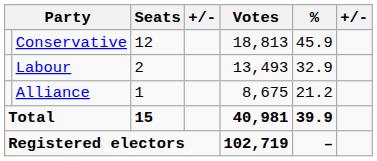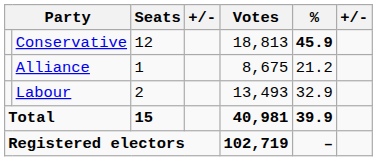Conservative | %: normal -> bold
rows swapped: Labour <-> Alliance
